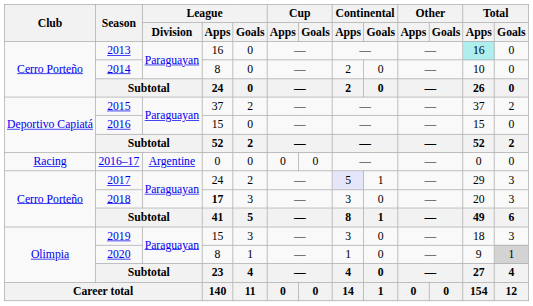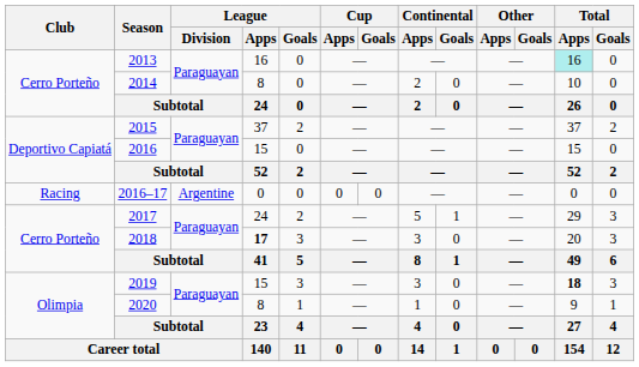2017 | Continental / Apps: lavender background -> no background
2019 | Total / Apps: normal -> bold
2020 | Total / Goals: lightgrey background -> no background
